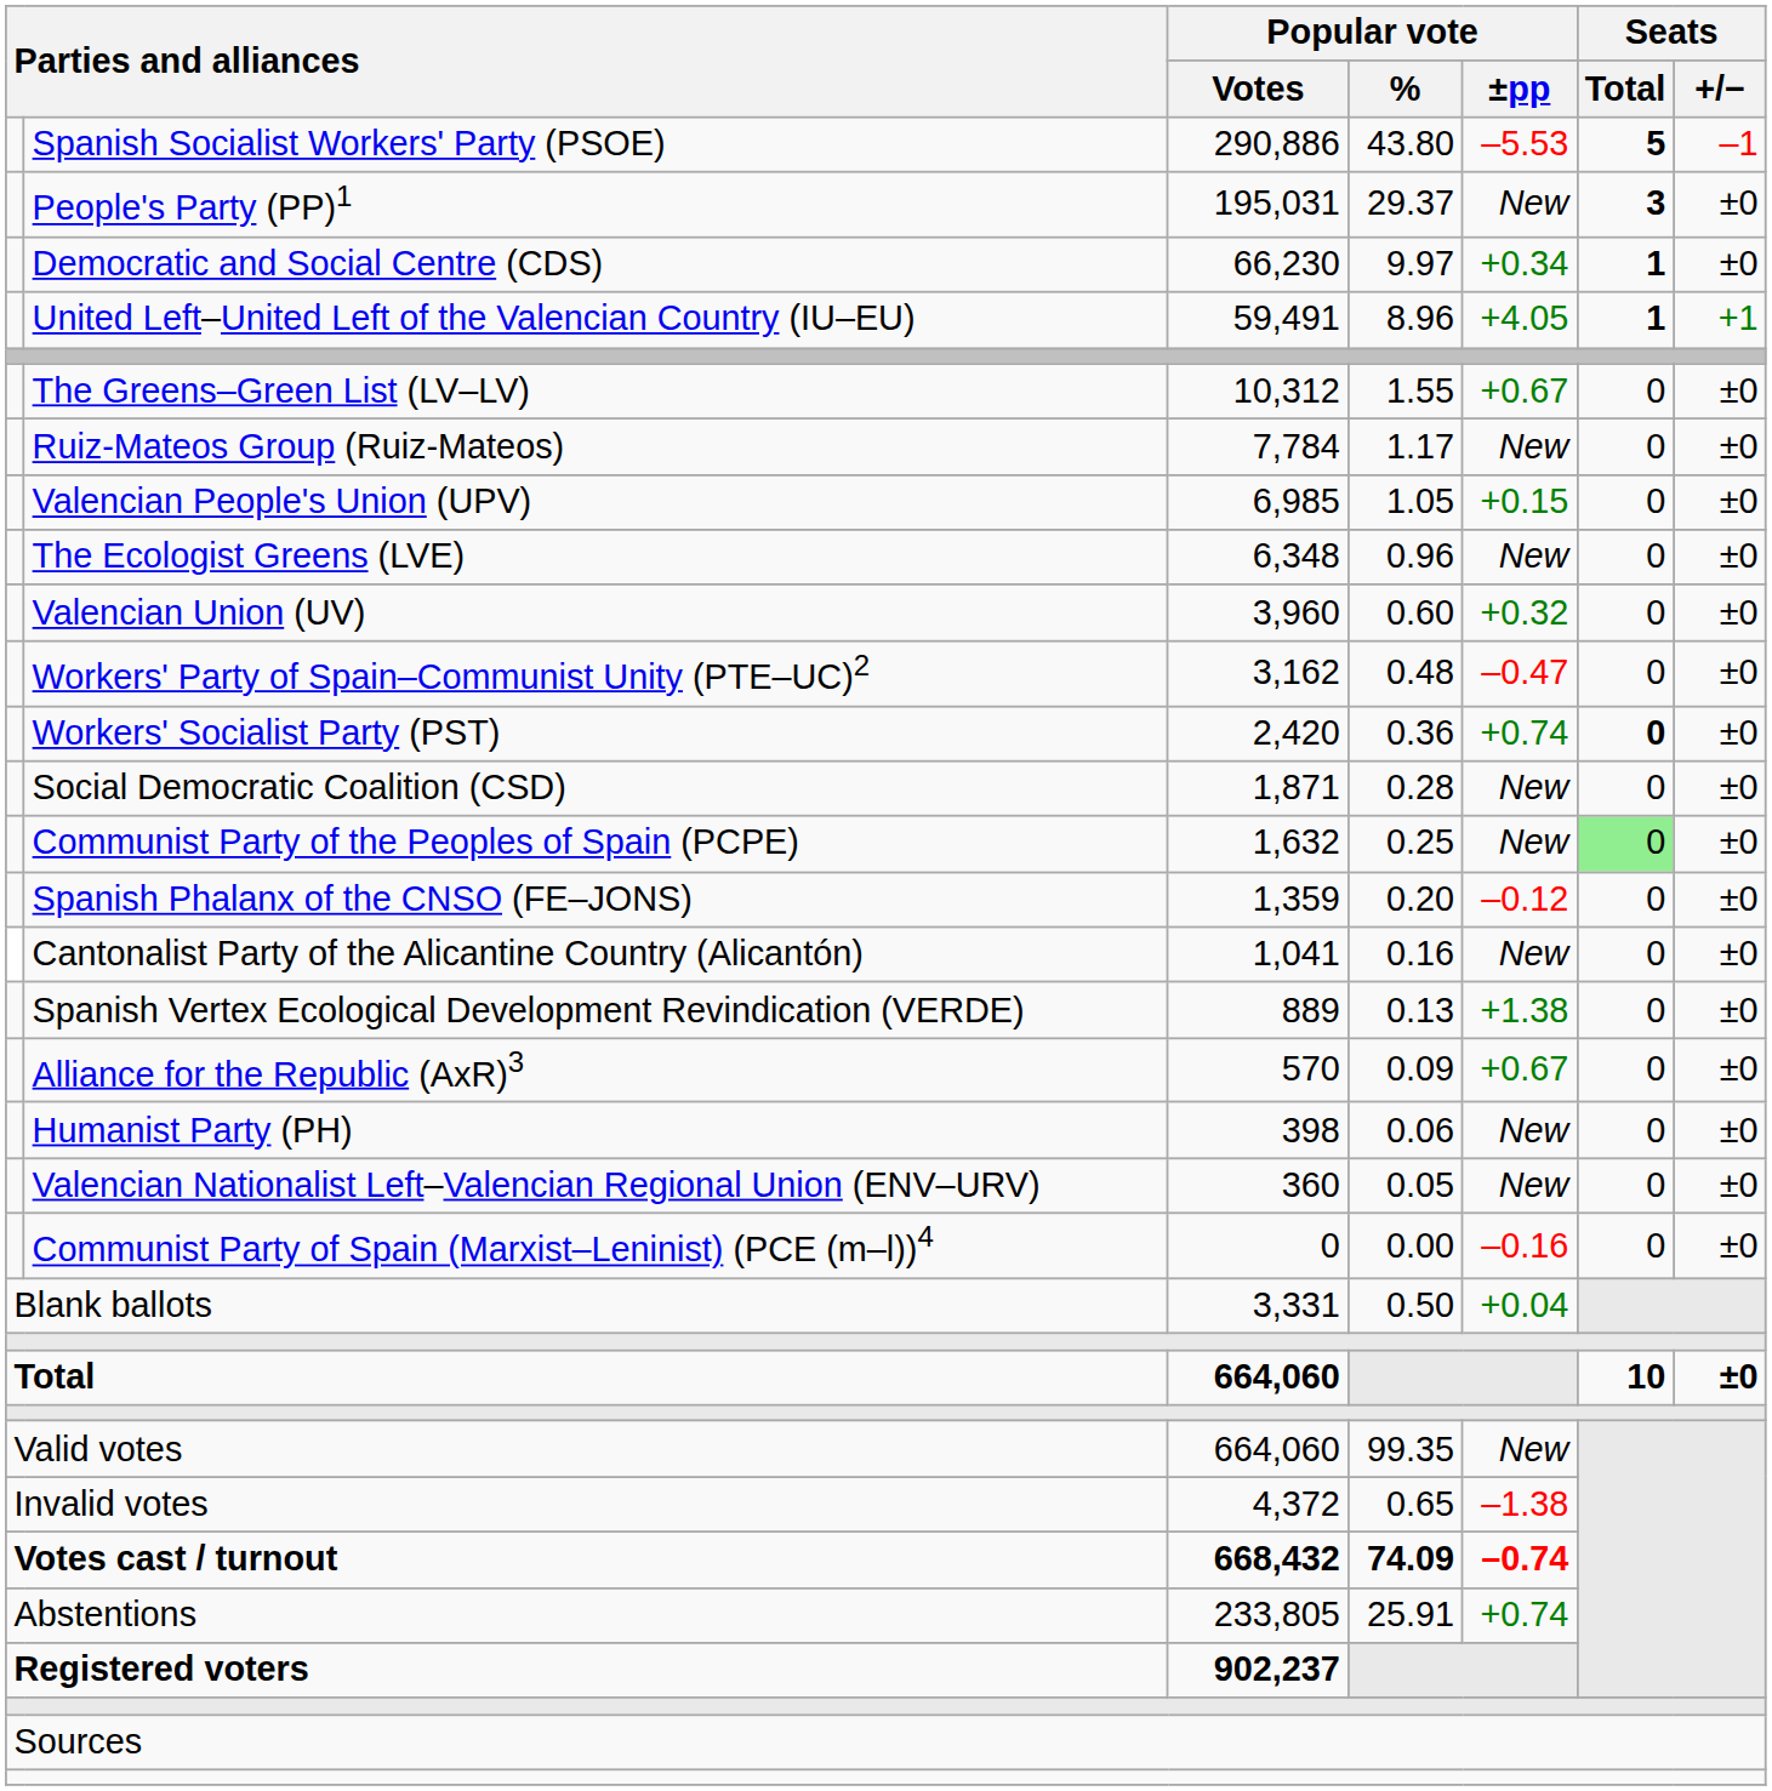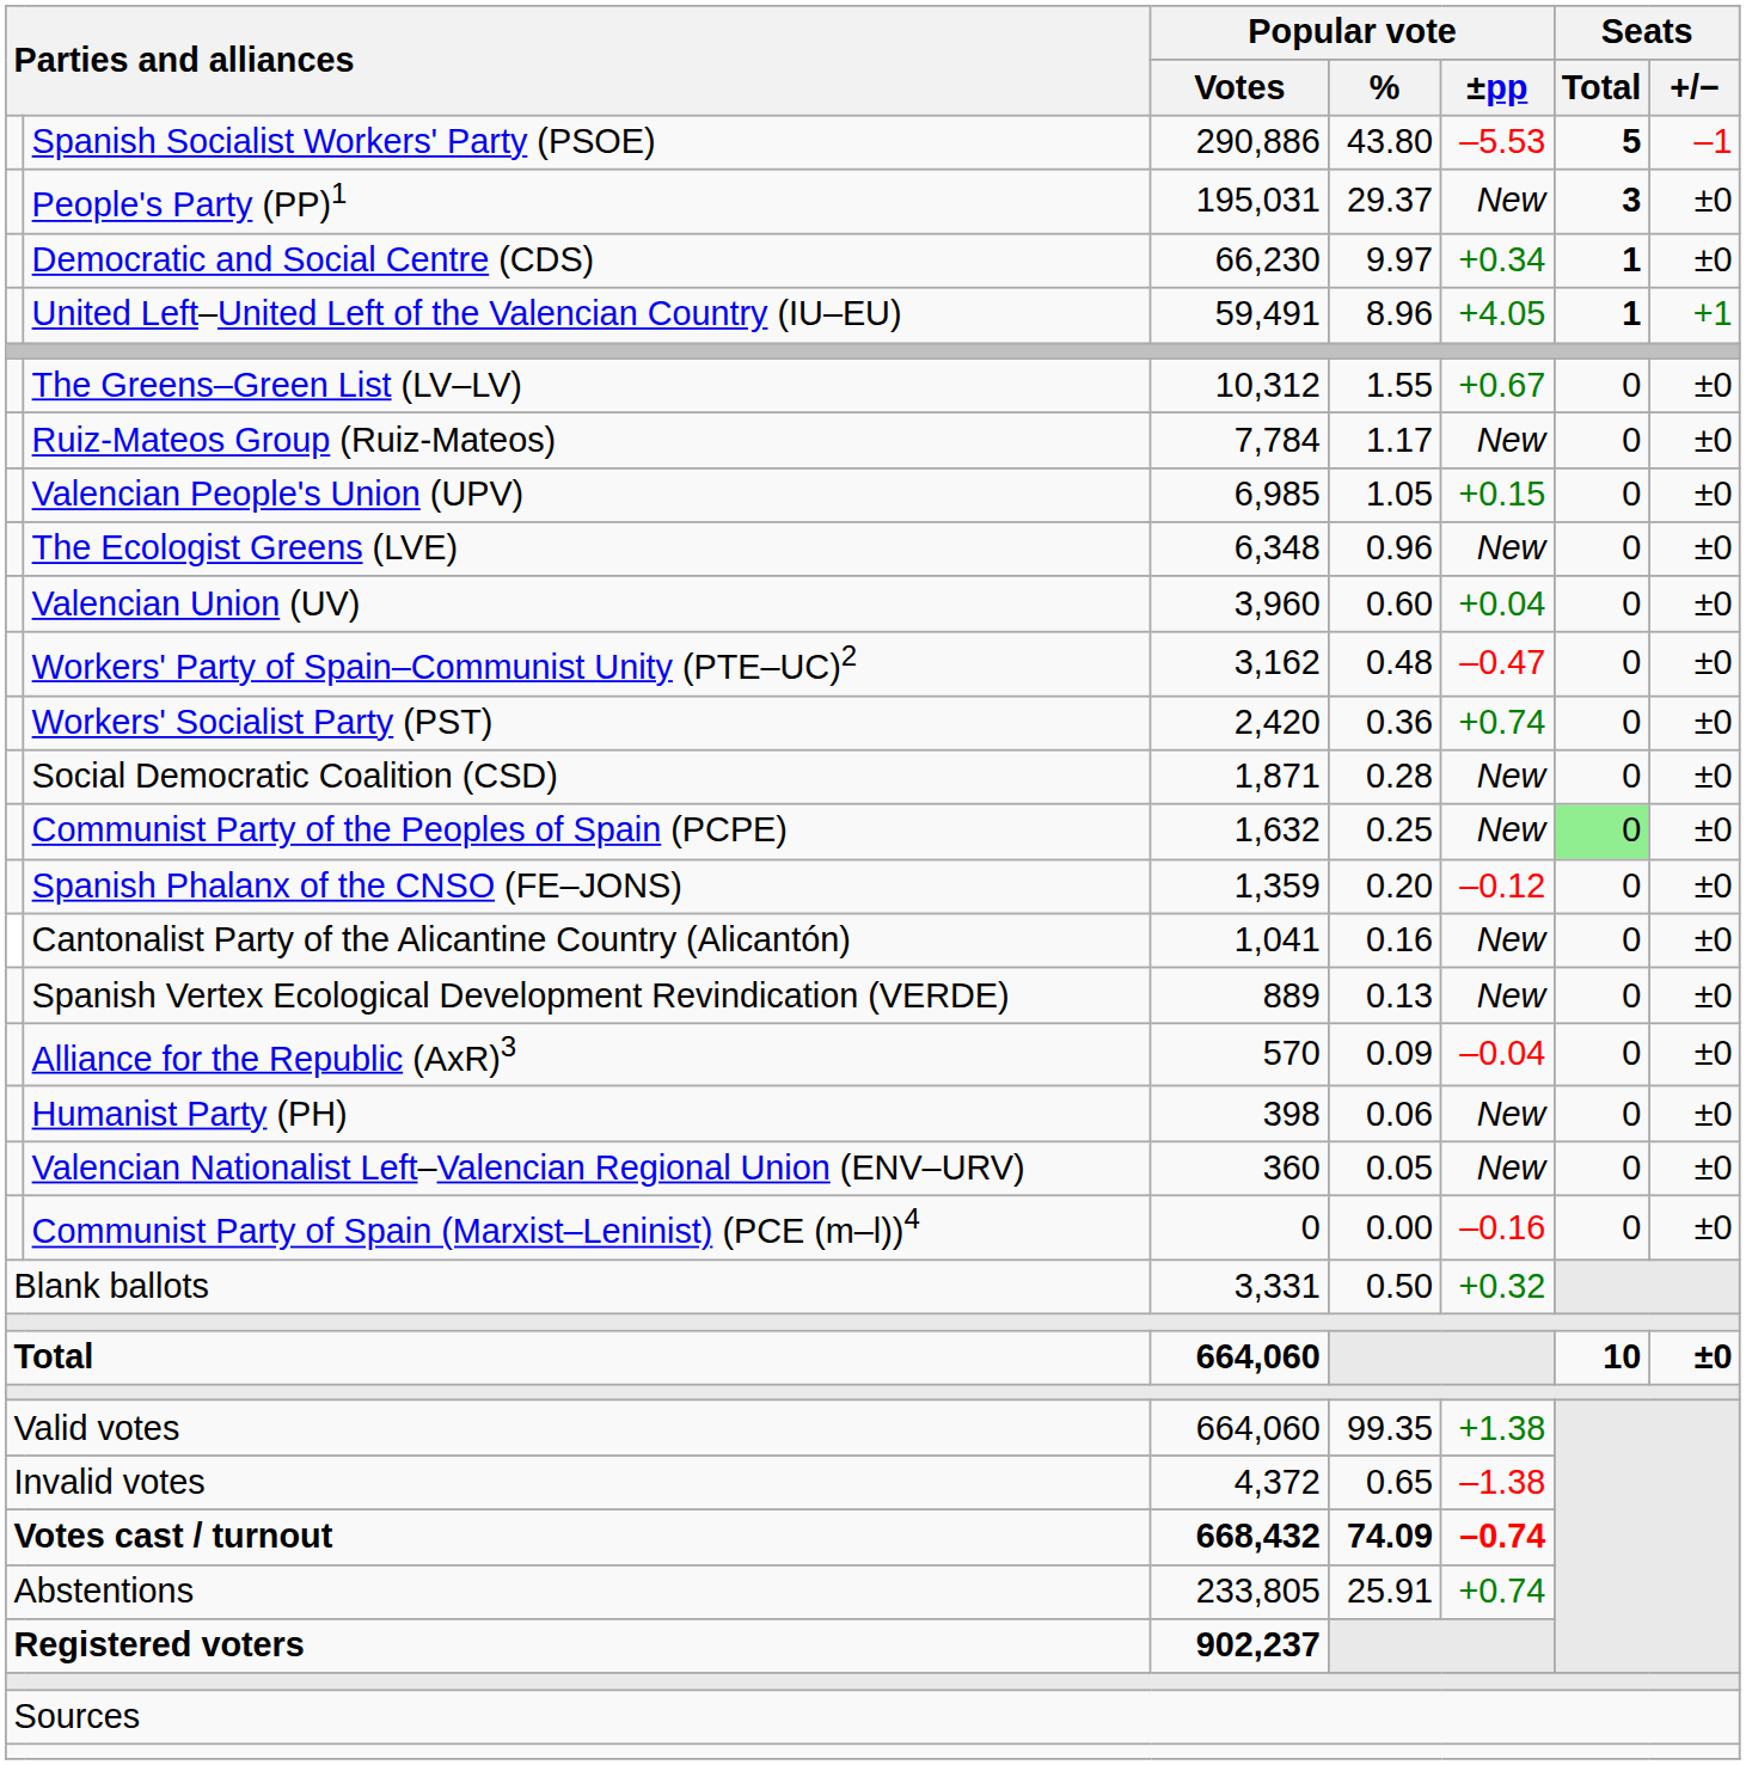Valencian Union (UV) | Popular vote / ±pp: +0.32 -> +0.04
Workers' Socialist Party (PST) | Seats / Total: bold -> normal
Spanish Vertex Ecological Development Revindication (VERDE) | Popular vote / ±pp: +1.38 -> New
Alliance for the Republic (AxR)3 | Popular vote / ±pp: +0.67 -> –0.04
Blank ballots | Popular vote / ±pp: +0.04 -> +0.32
Valid votes | Popular vote / ±pp: New -> +1.38
